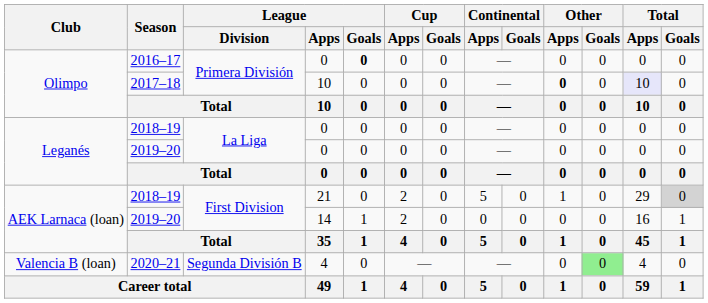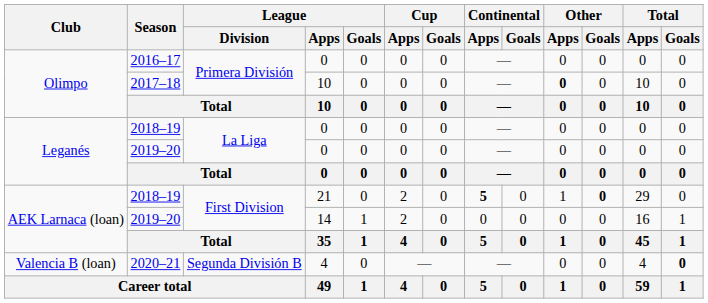2016–17 | League / Goals: bold -> normal
2017–18 | Total / Apps: lavender background -> no background
2018–19 / 21 | Continental / Apps: normal -> bold
2018–19 / 21 | Other / Goals: normal -> bold
2018–19 / 21 | Total / Goals: lightgrey background -> no background
2020–21 | Other / Goals: lightgreen background -> no background
2020–21 | Total / Goals: normal -> bold
